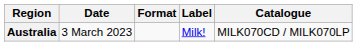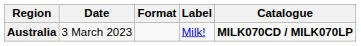Australia | Catalogue: normal -> bold
